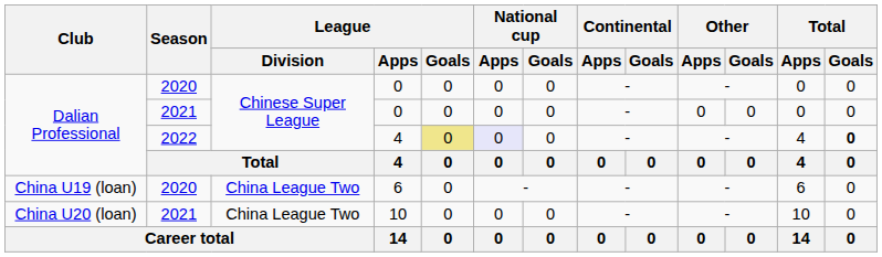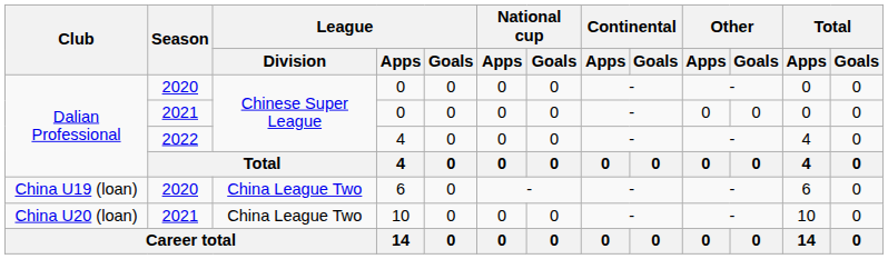2022 / 4 | League / Goals: khaki background -> no background
2022 / 4 | National cup / Apps: lavender background -> no background
2022 / 4 | Total / Goals: bold -> normal
